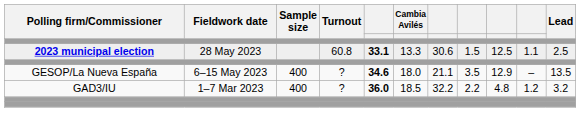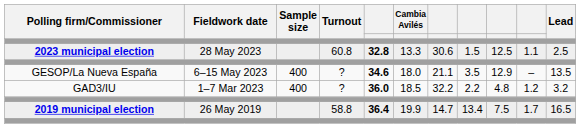2023 municipal election | column 5: 33.1 -> 32.8
+ row: 2019 municipal election | 26 May 2019 | 58.8 | 36.4 | 19.9 | 14.7 | 13.4 | 7.5 | 1.7 | 16.5
